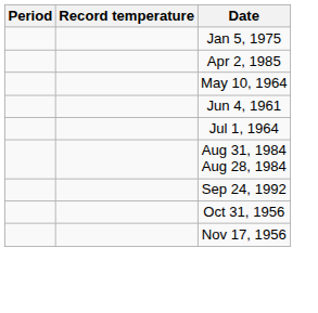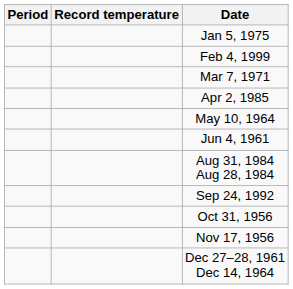+ row: Feb 4, 1999
+ row: Mar 7, 1971
- row: Jul 1, 1964
+ row: Dec 27–28, 1961 Dec 14, 1964
